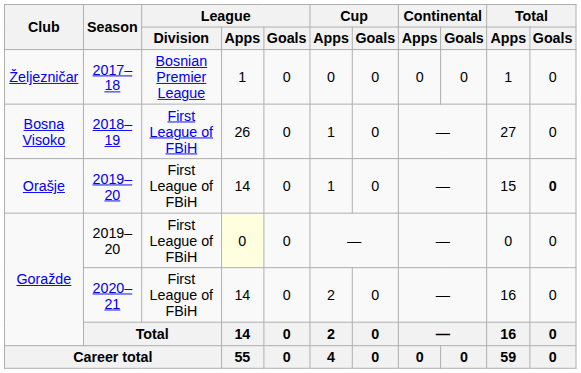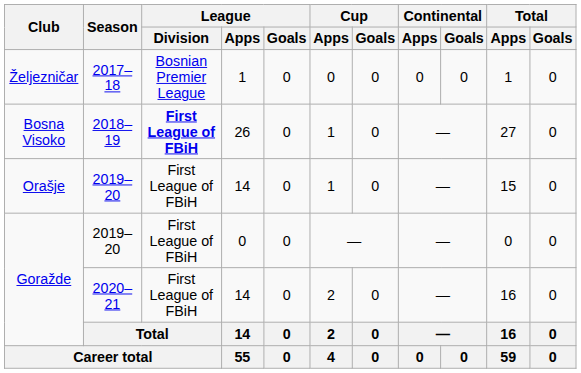Bosna Visoko | League / Division: normal -> bold
Orašje | Total / Goals: bold -> normal
Goražde / 2019–20 | League / Apps: lightyellow background -> no background
